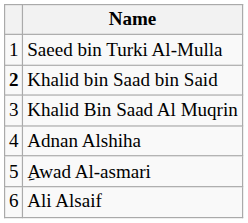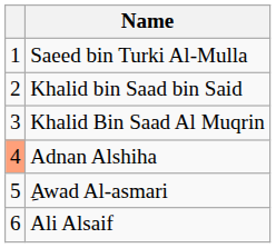Khalid bin Saad bin Said | column 1: bold -> normal
Adnan Alshiha | column 1: no background -> lightsalmon background
